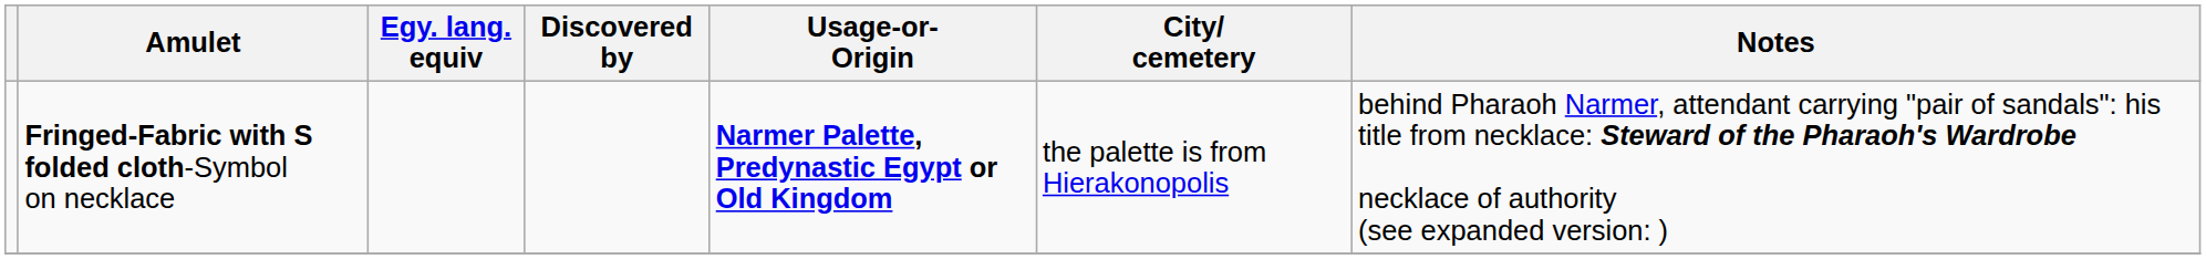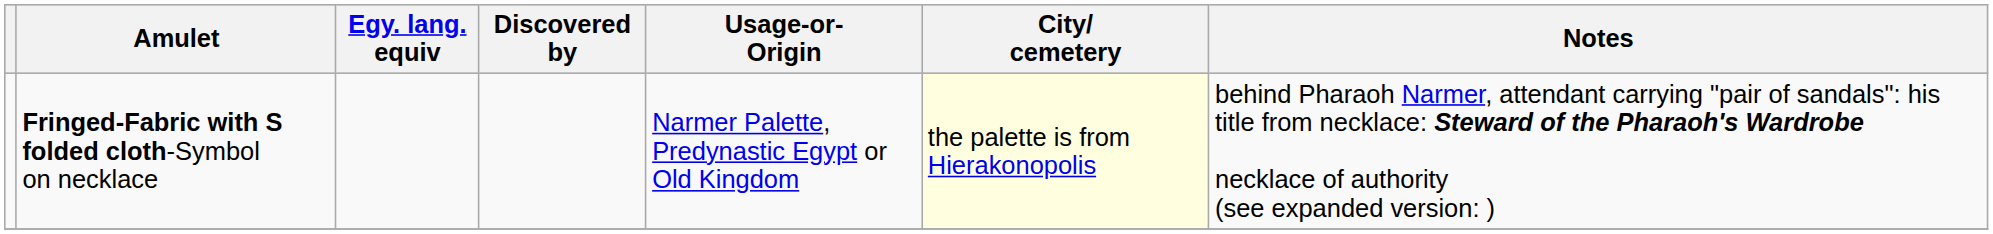Fringed-Fabric with S folded cloth-Symbol on necklace | Usage-or- Origin: bold -> normal
Fringed-Fabric with S folded cloth-Symbol on necklace | City/ cemetery: no background -> lightyellow background
